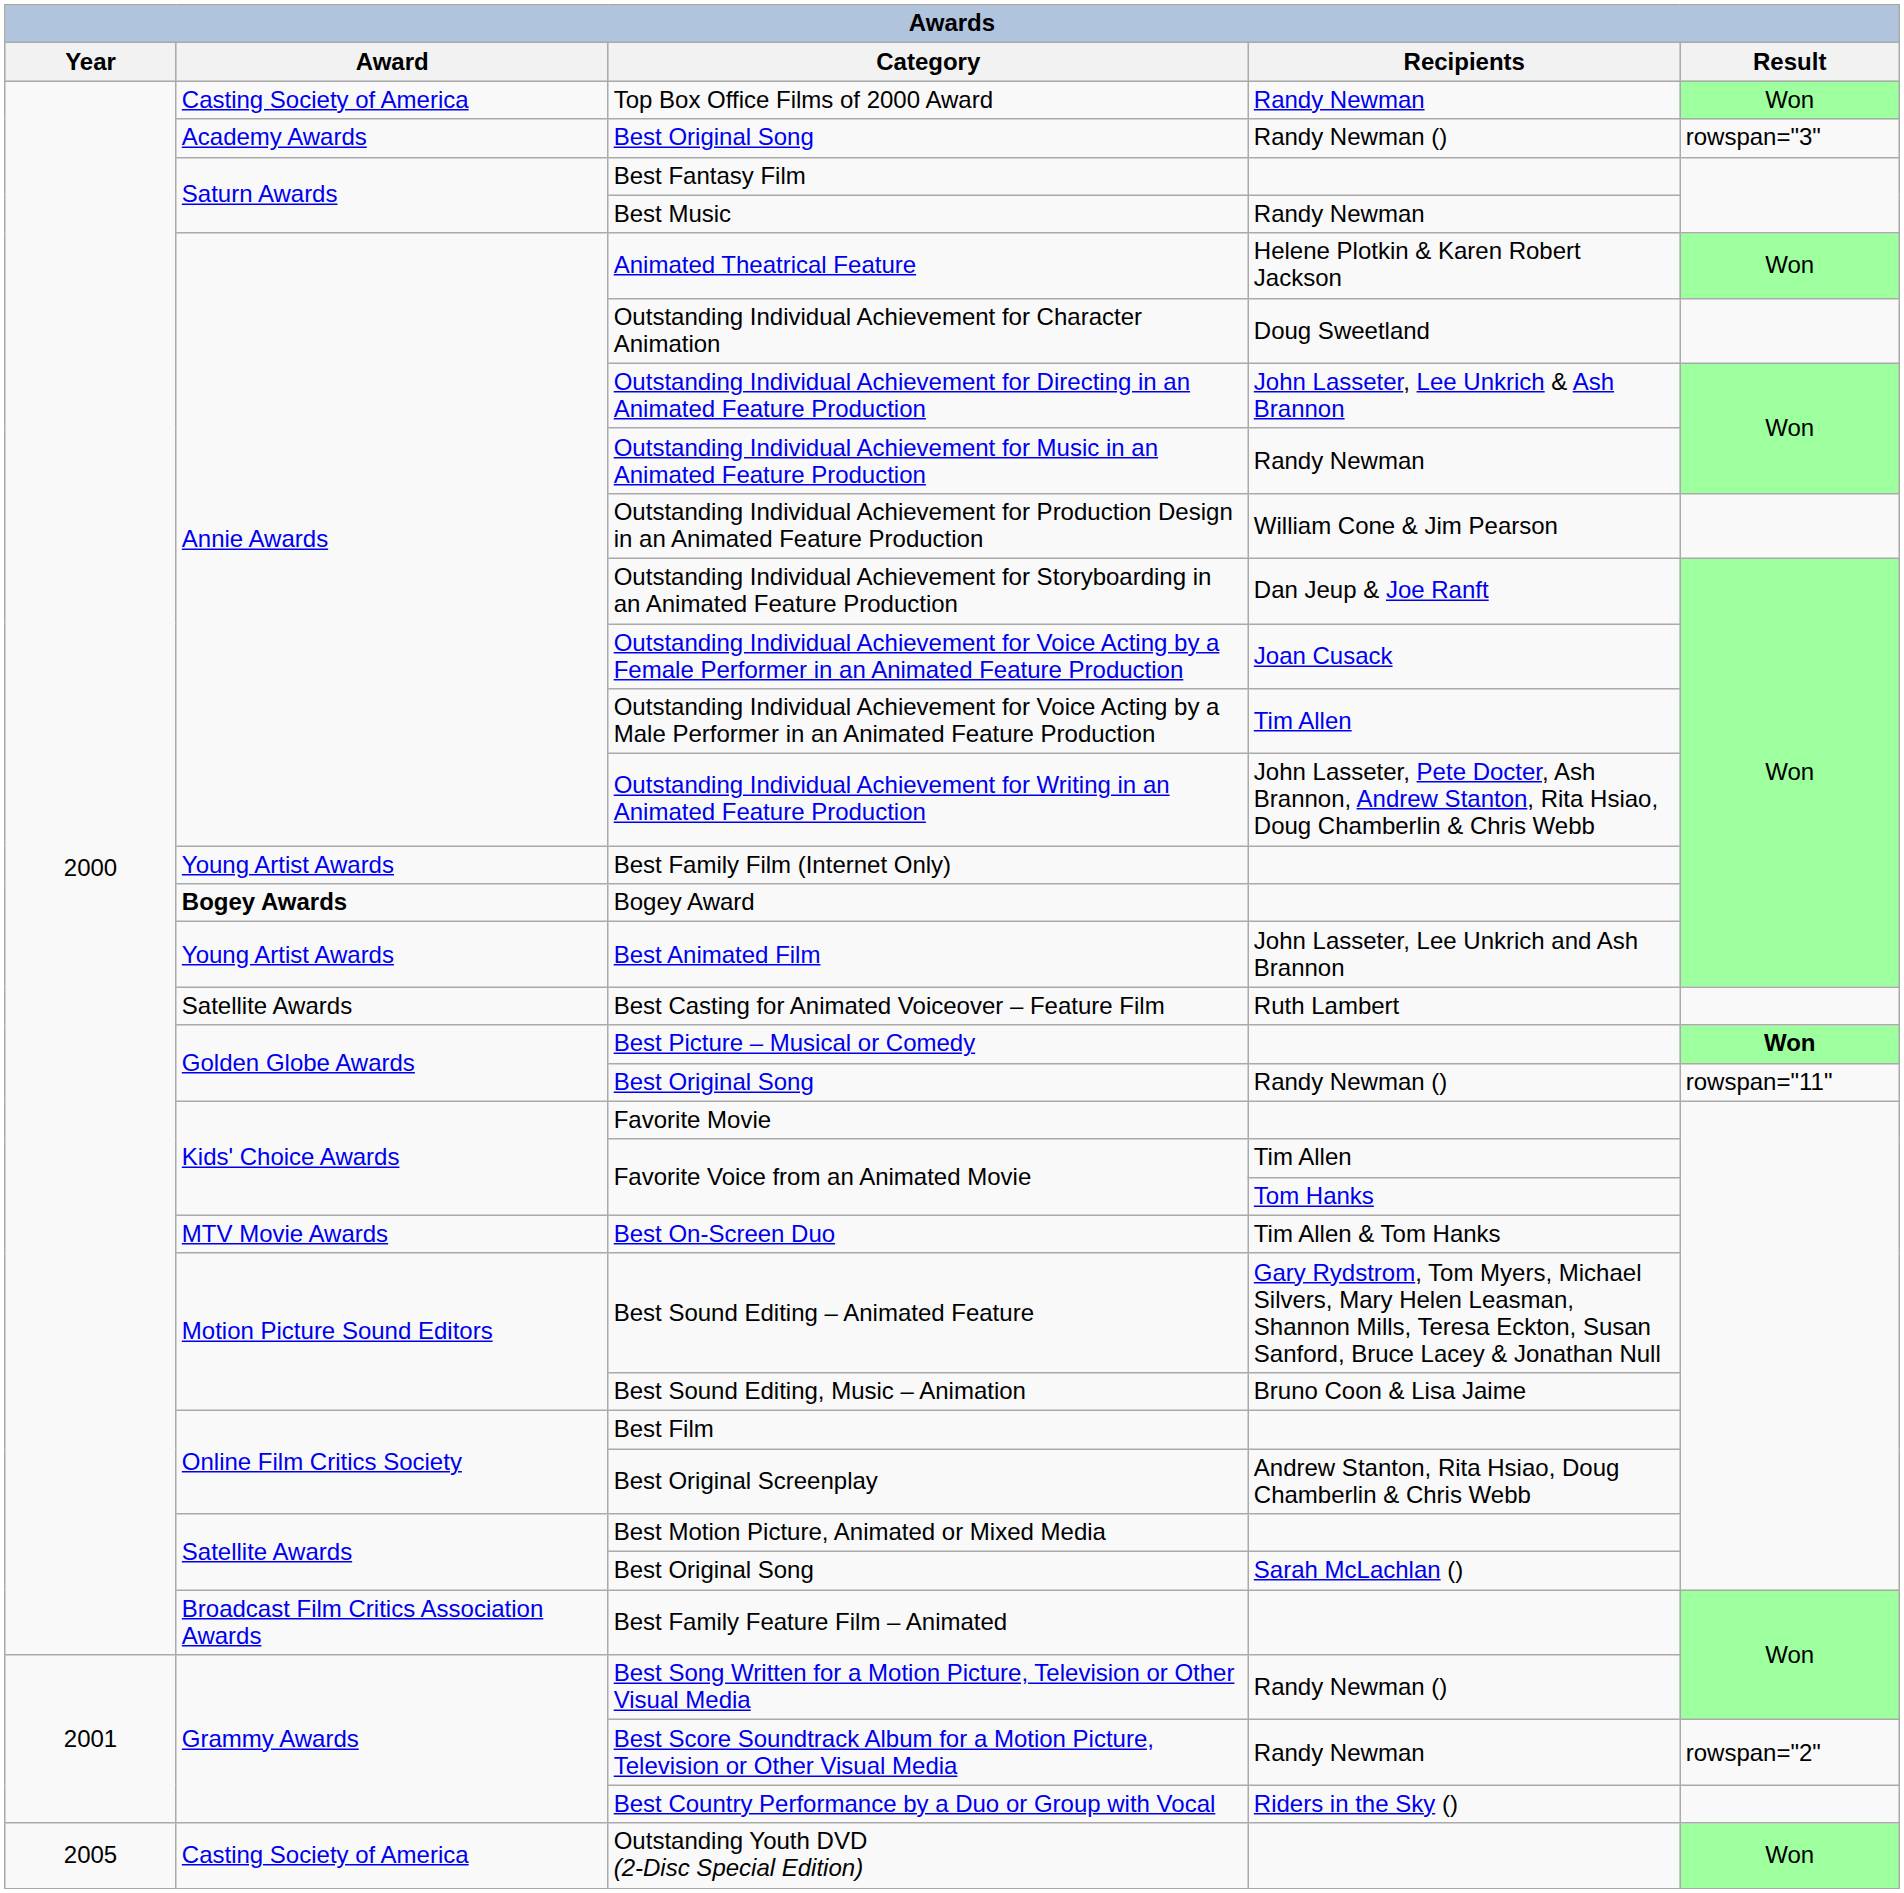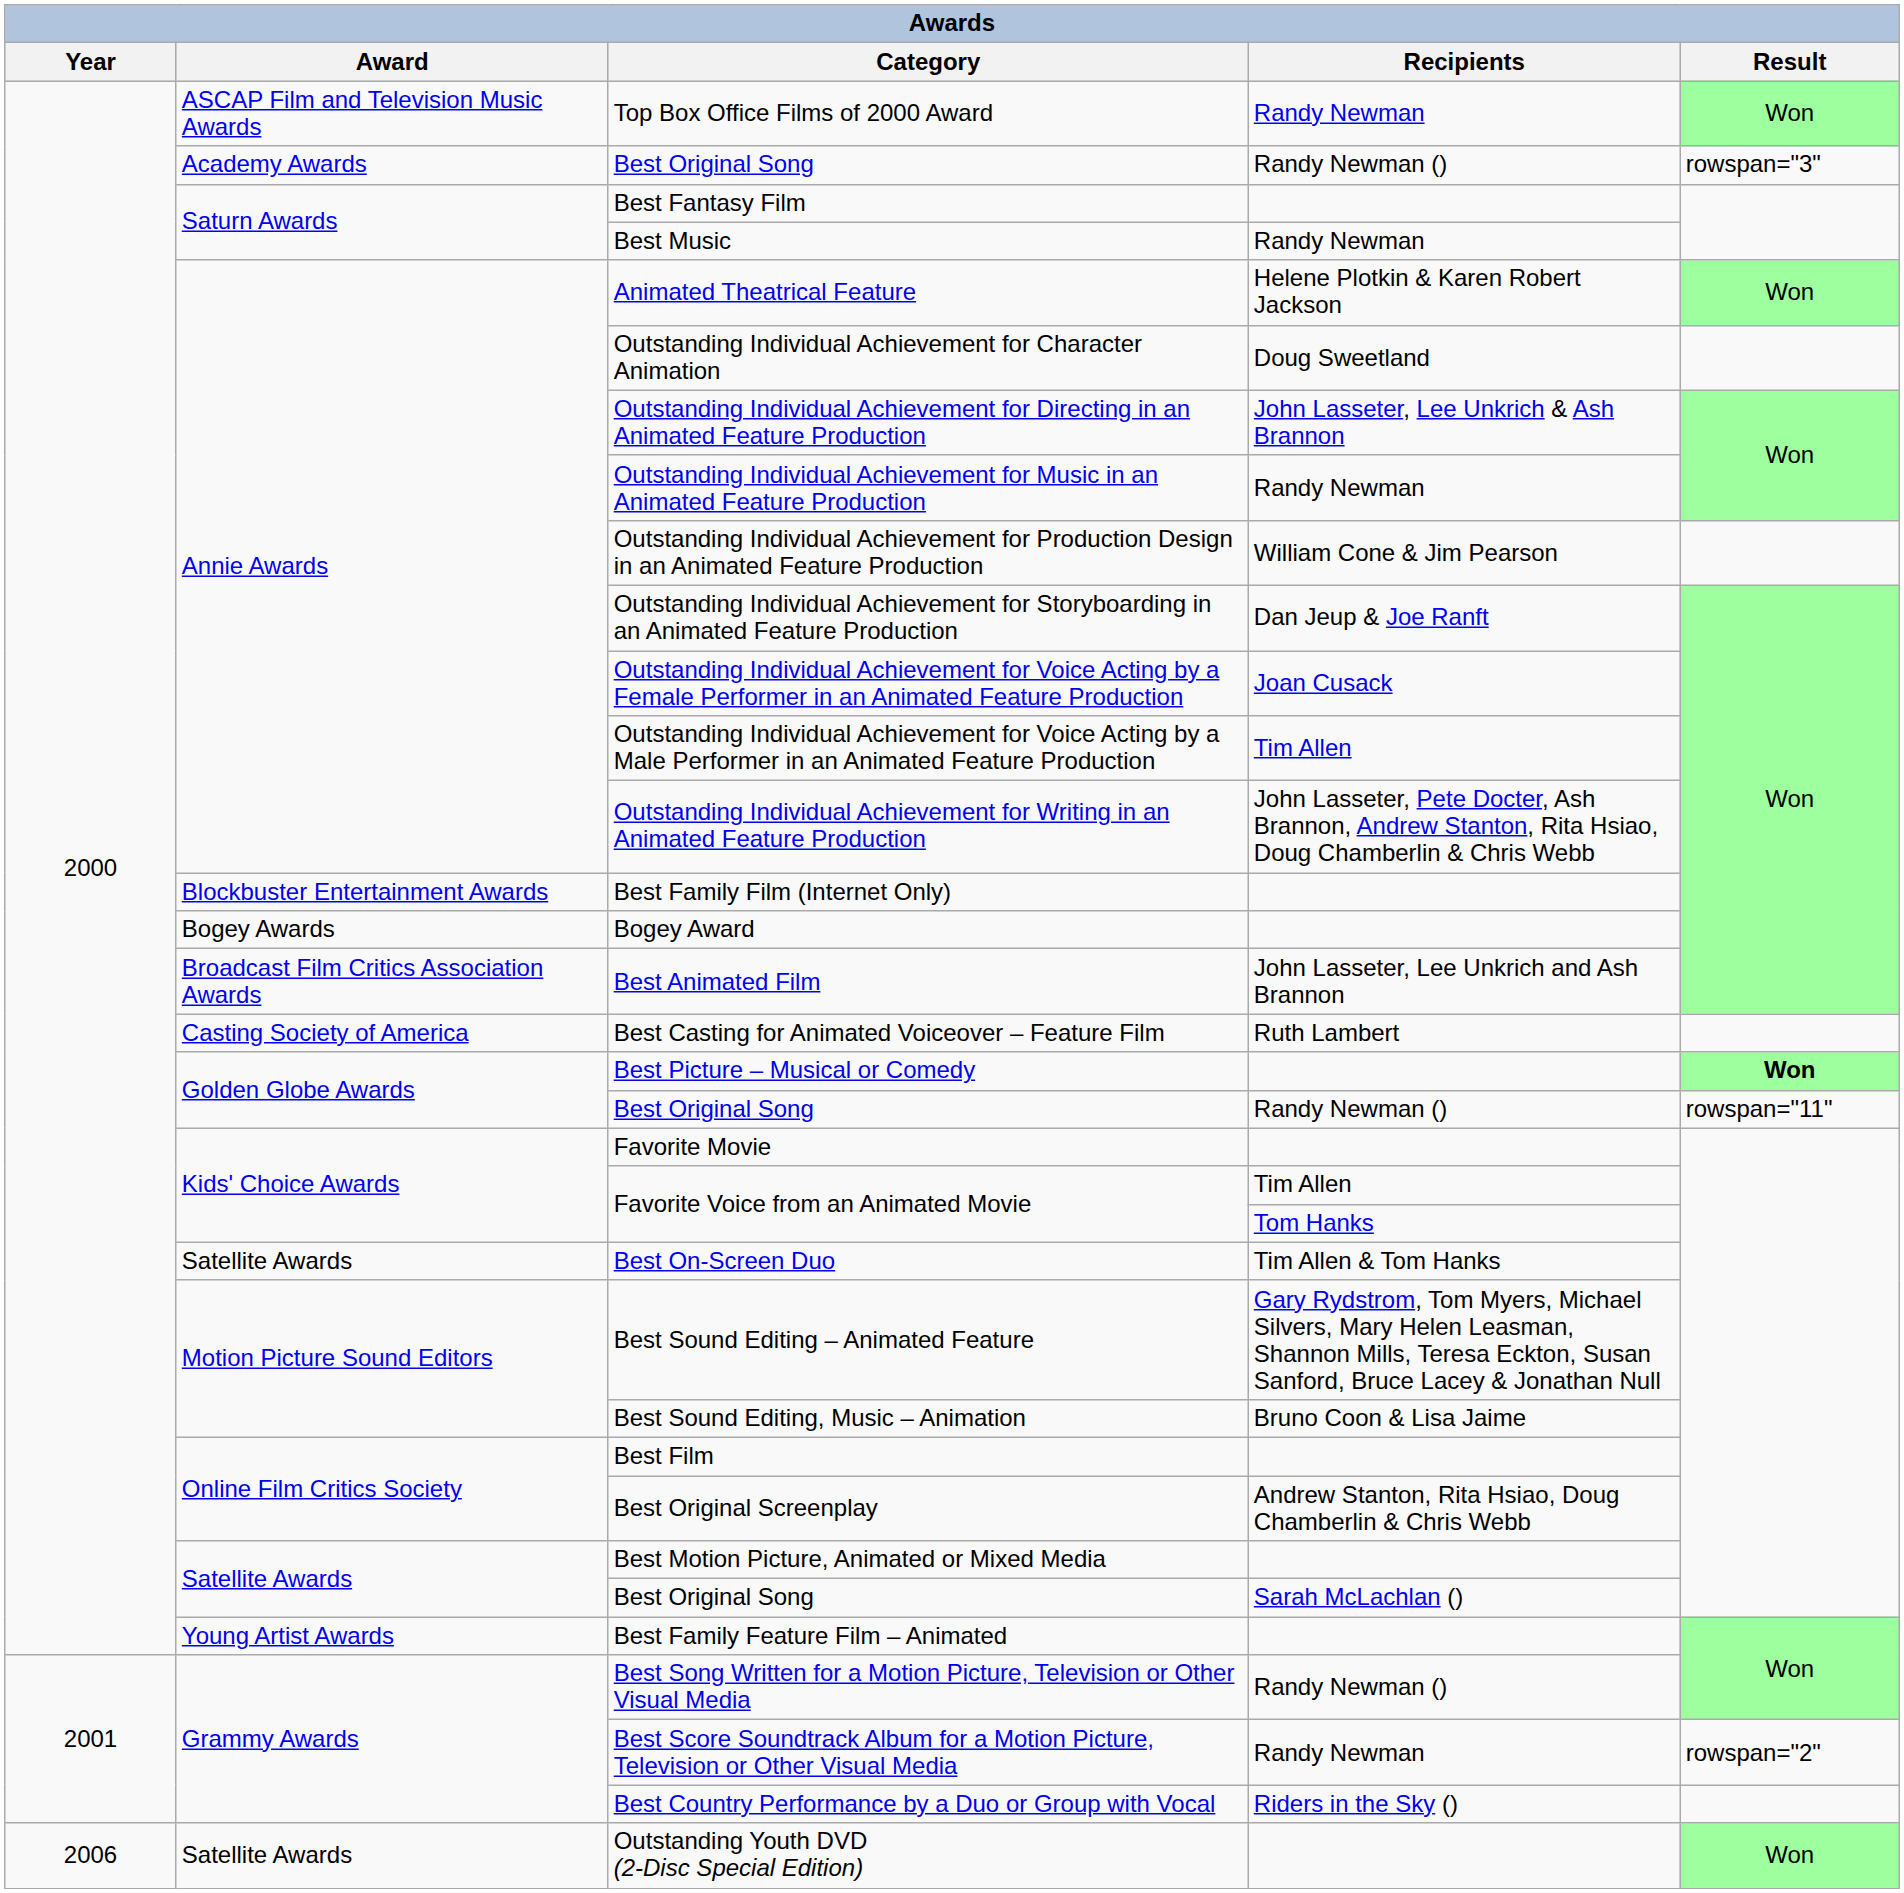Top Box Office Films of 2000 Award | Award: Casting Society of America -> ASCAP Film and Television Music Awards
Best Family Film (Internet Only) | Award: Young Artist Awards -> Blockbuster Entertainment Awards
Bogey Award | Award: bold -> normal
Best Animated Film | Award: Young Artist Awards -> Broadcast Film Critics Association Awards
Best Casting for Animated Voiceover – Feature Film | Award: Satellite Awards -> Casting Society of America
Best On-Screen Duo | Award: MTV Movie Awards -> Satellite Awards
Best Family Feature Film – Animated | Award: Broadcast Film Critics Association Awards -> Young Artist Awards
Outstanding Youth DVD (2-Disc Special Edition) | Year: 2005 -> 2006
Outstanding Youth DVD (2-Disc Special Edition) | Award: Casting Society of America -> Satellite Awards
